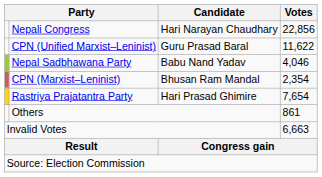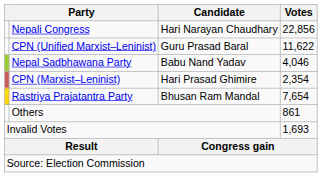CPN (Marxist–Leninist) | Candidate: Bhusan Ram Mandal -> Hari Prasad Ghimire
Rastriya Prajatantra Party | Candidate: Hari Prasad Ghimire -> Bhusan Ram Mandal
Invalid Votes | Votes: 6,663 -> 1,693
